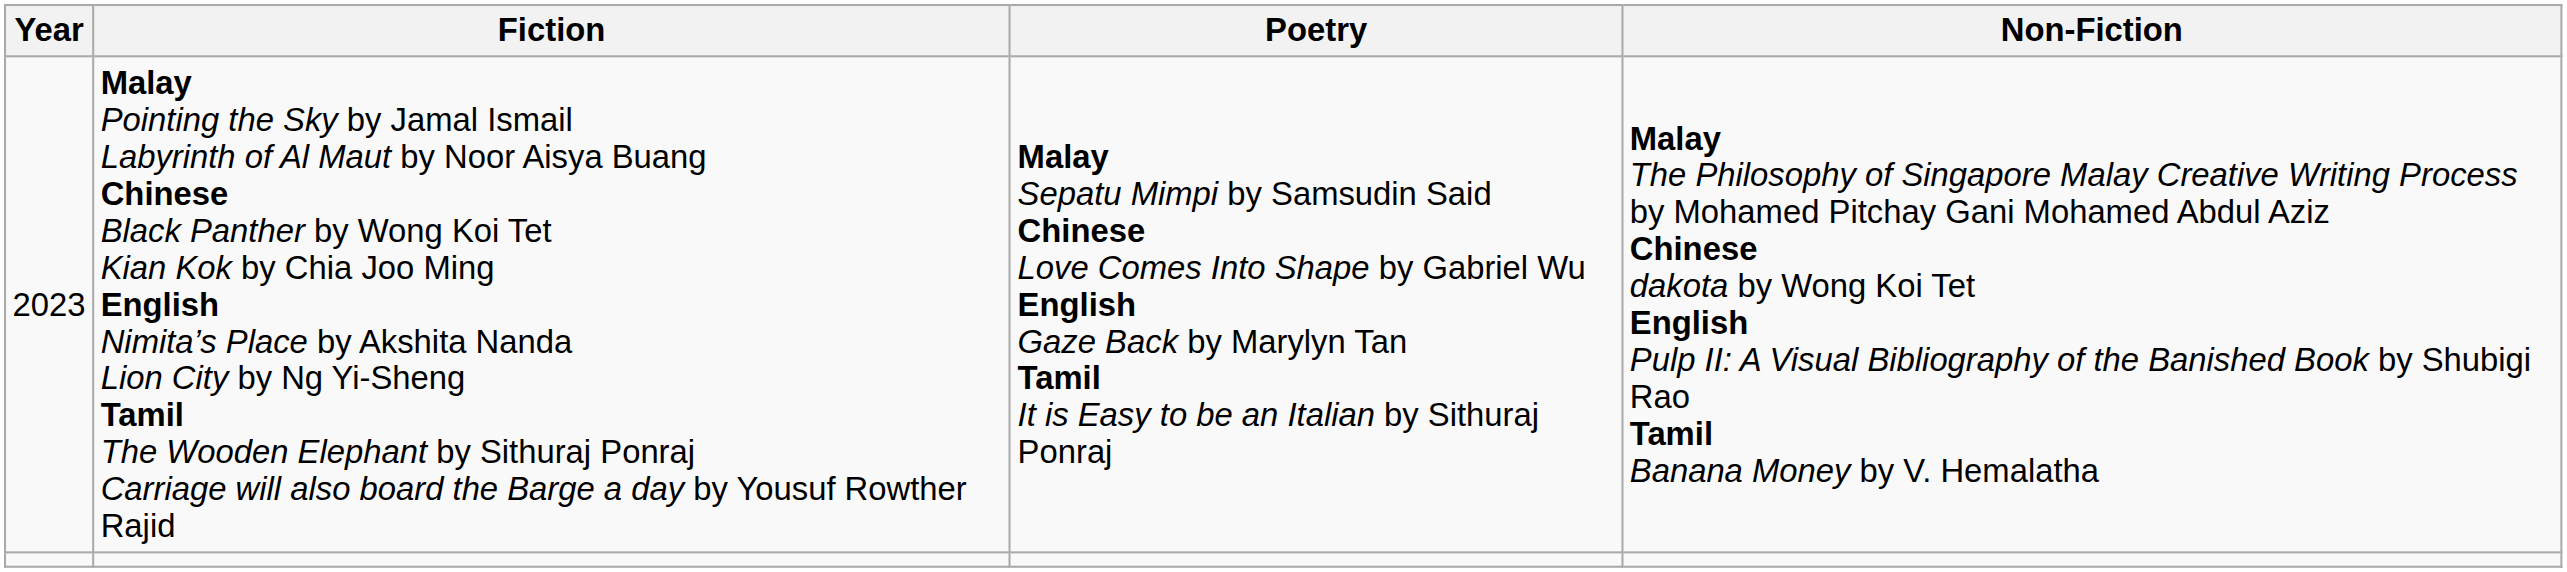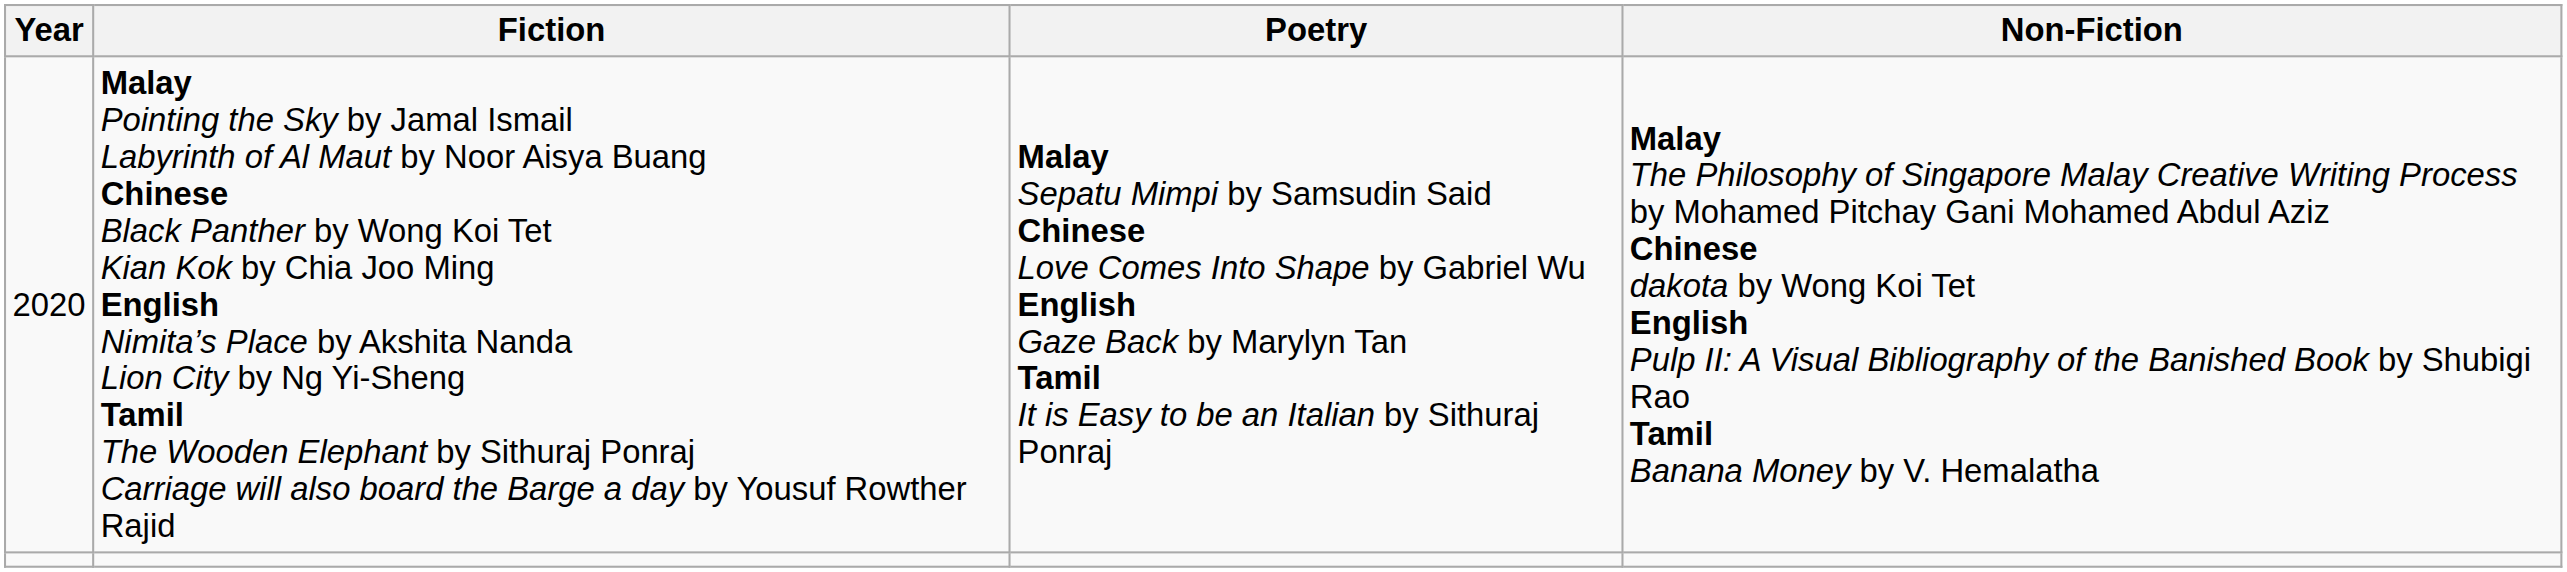row 2 | Year: 2023 -> 2020
